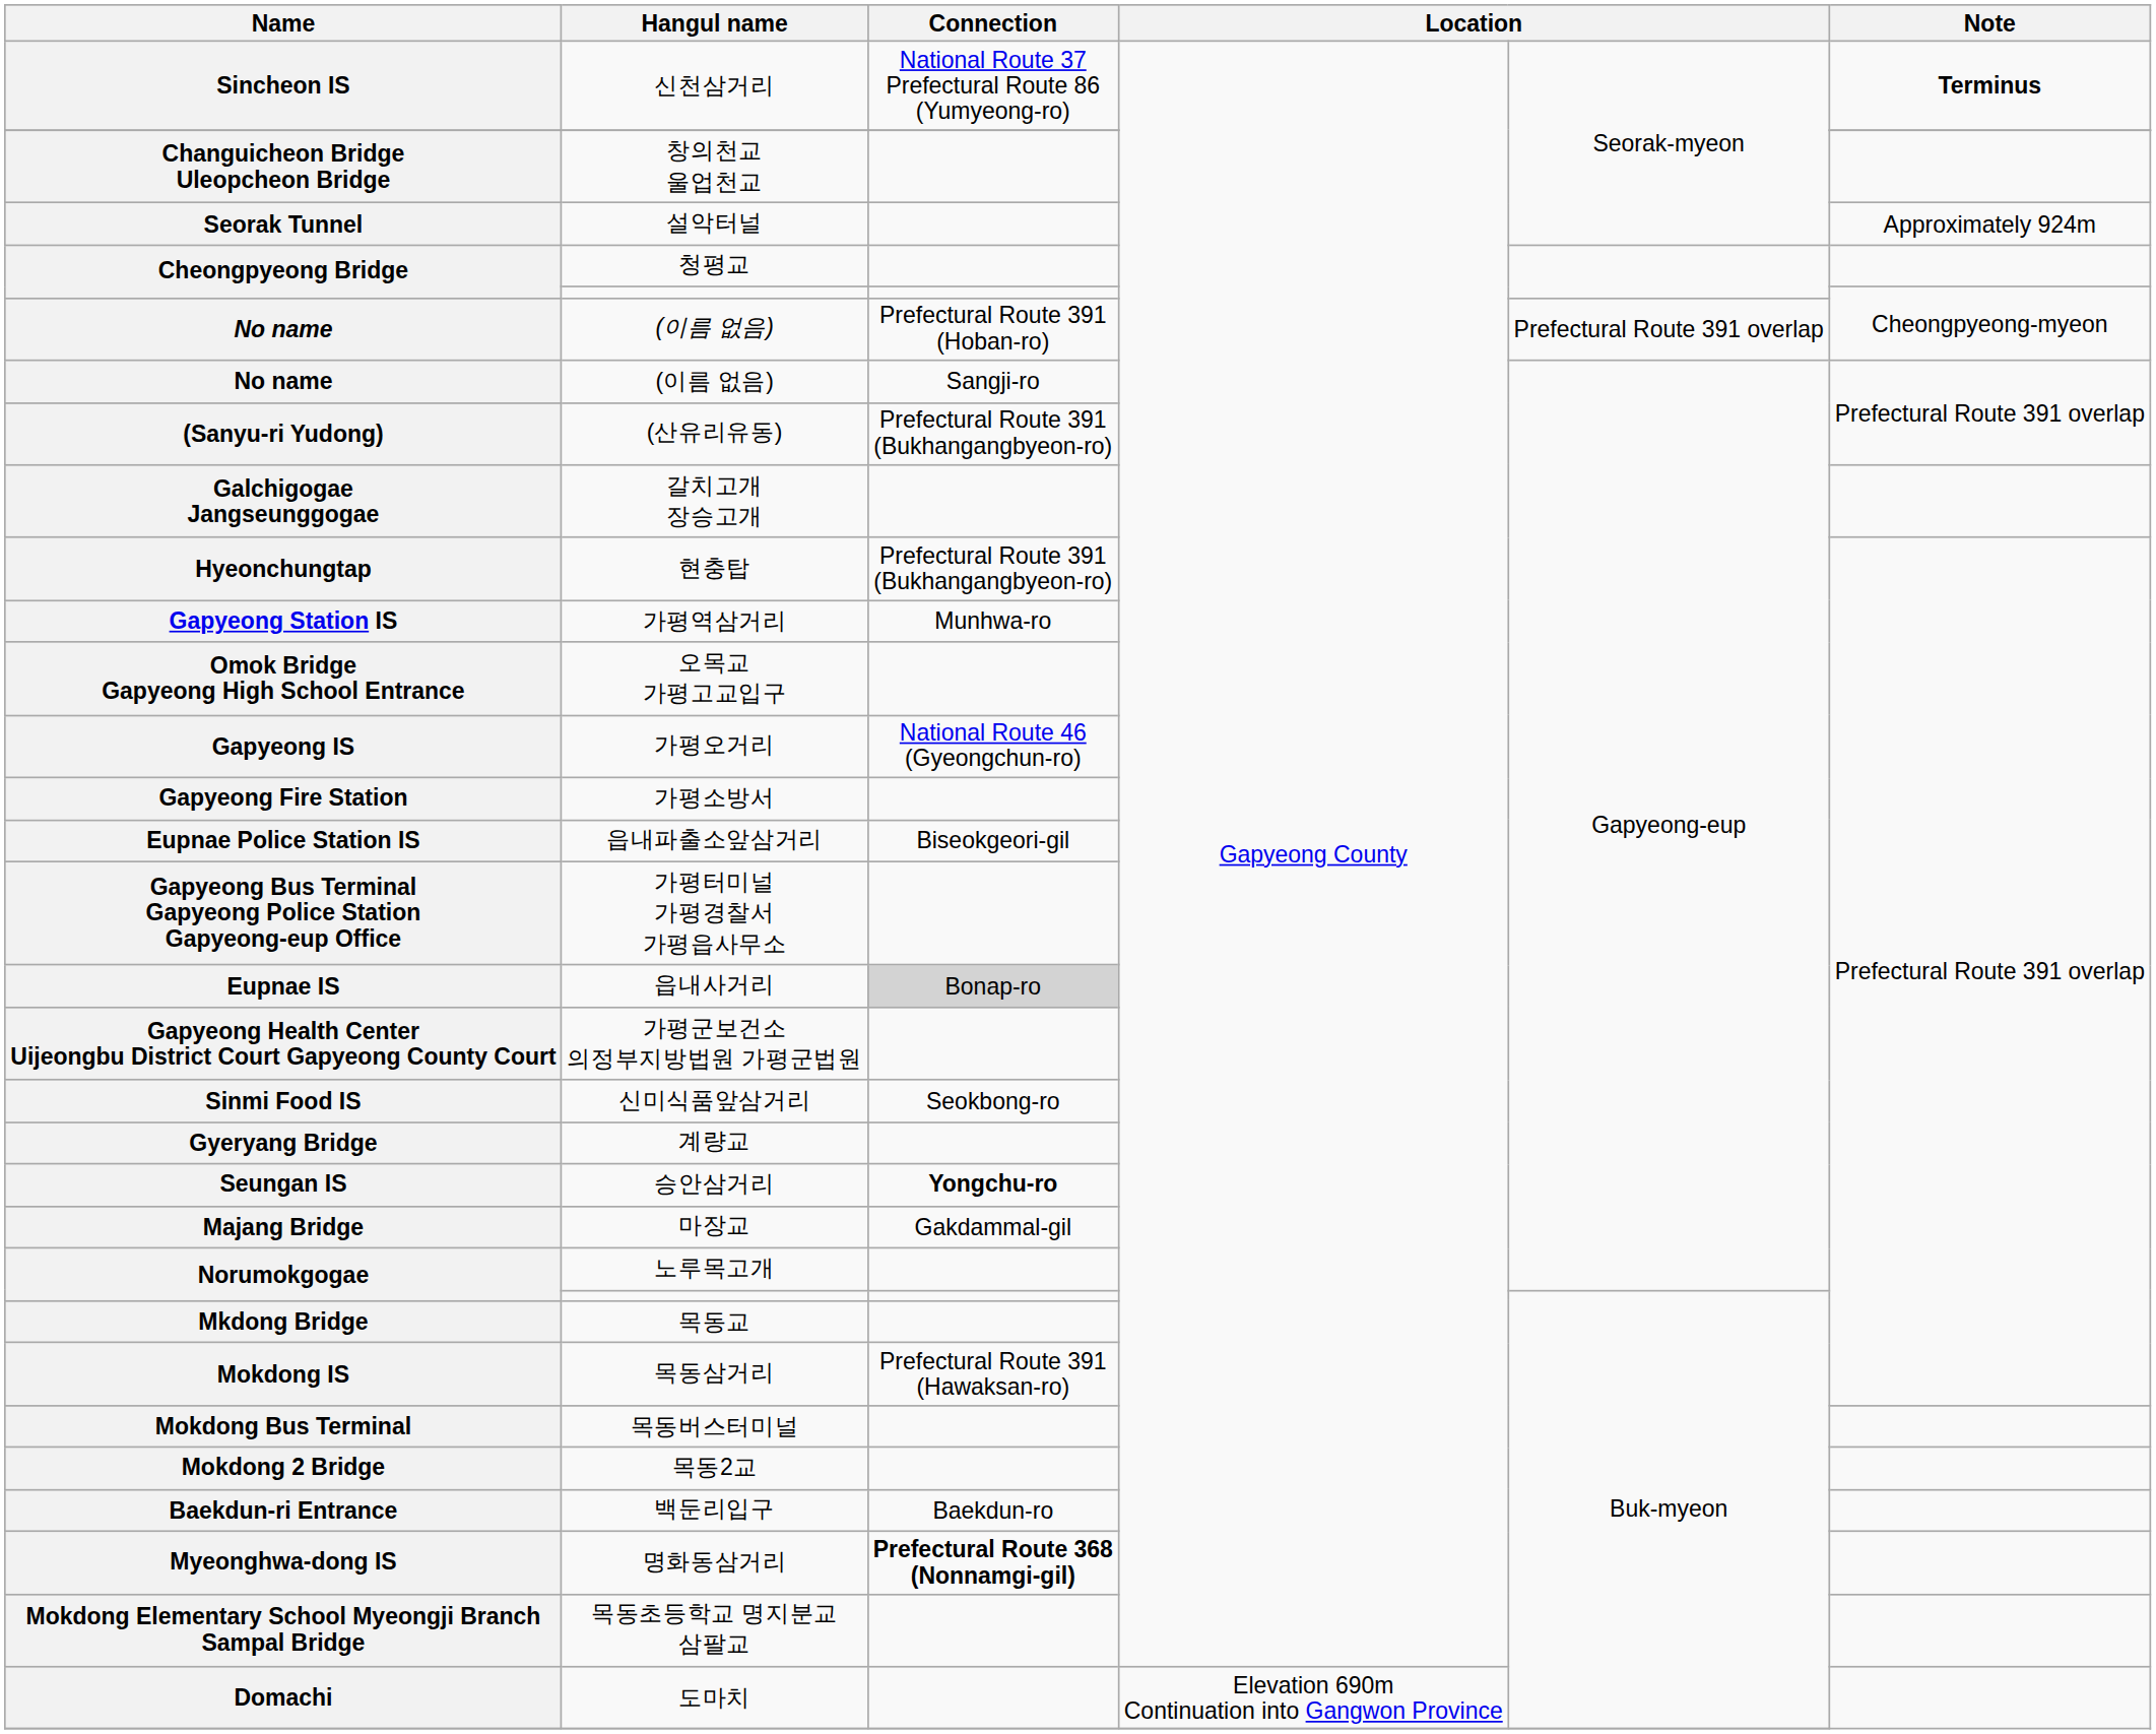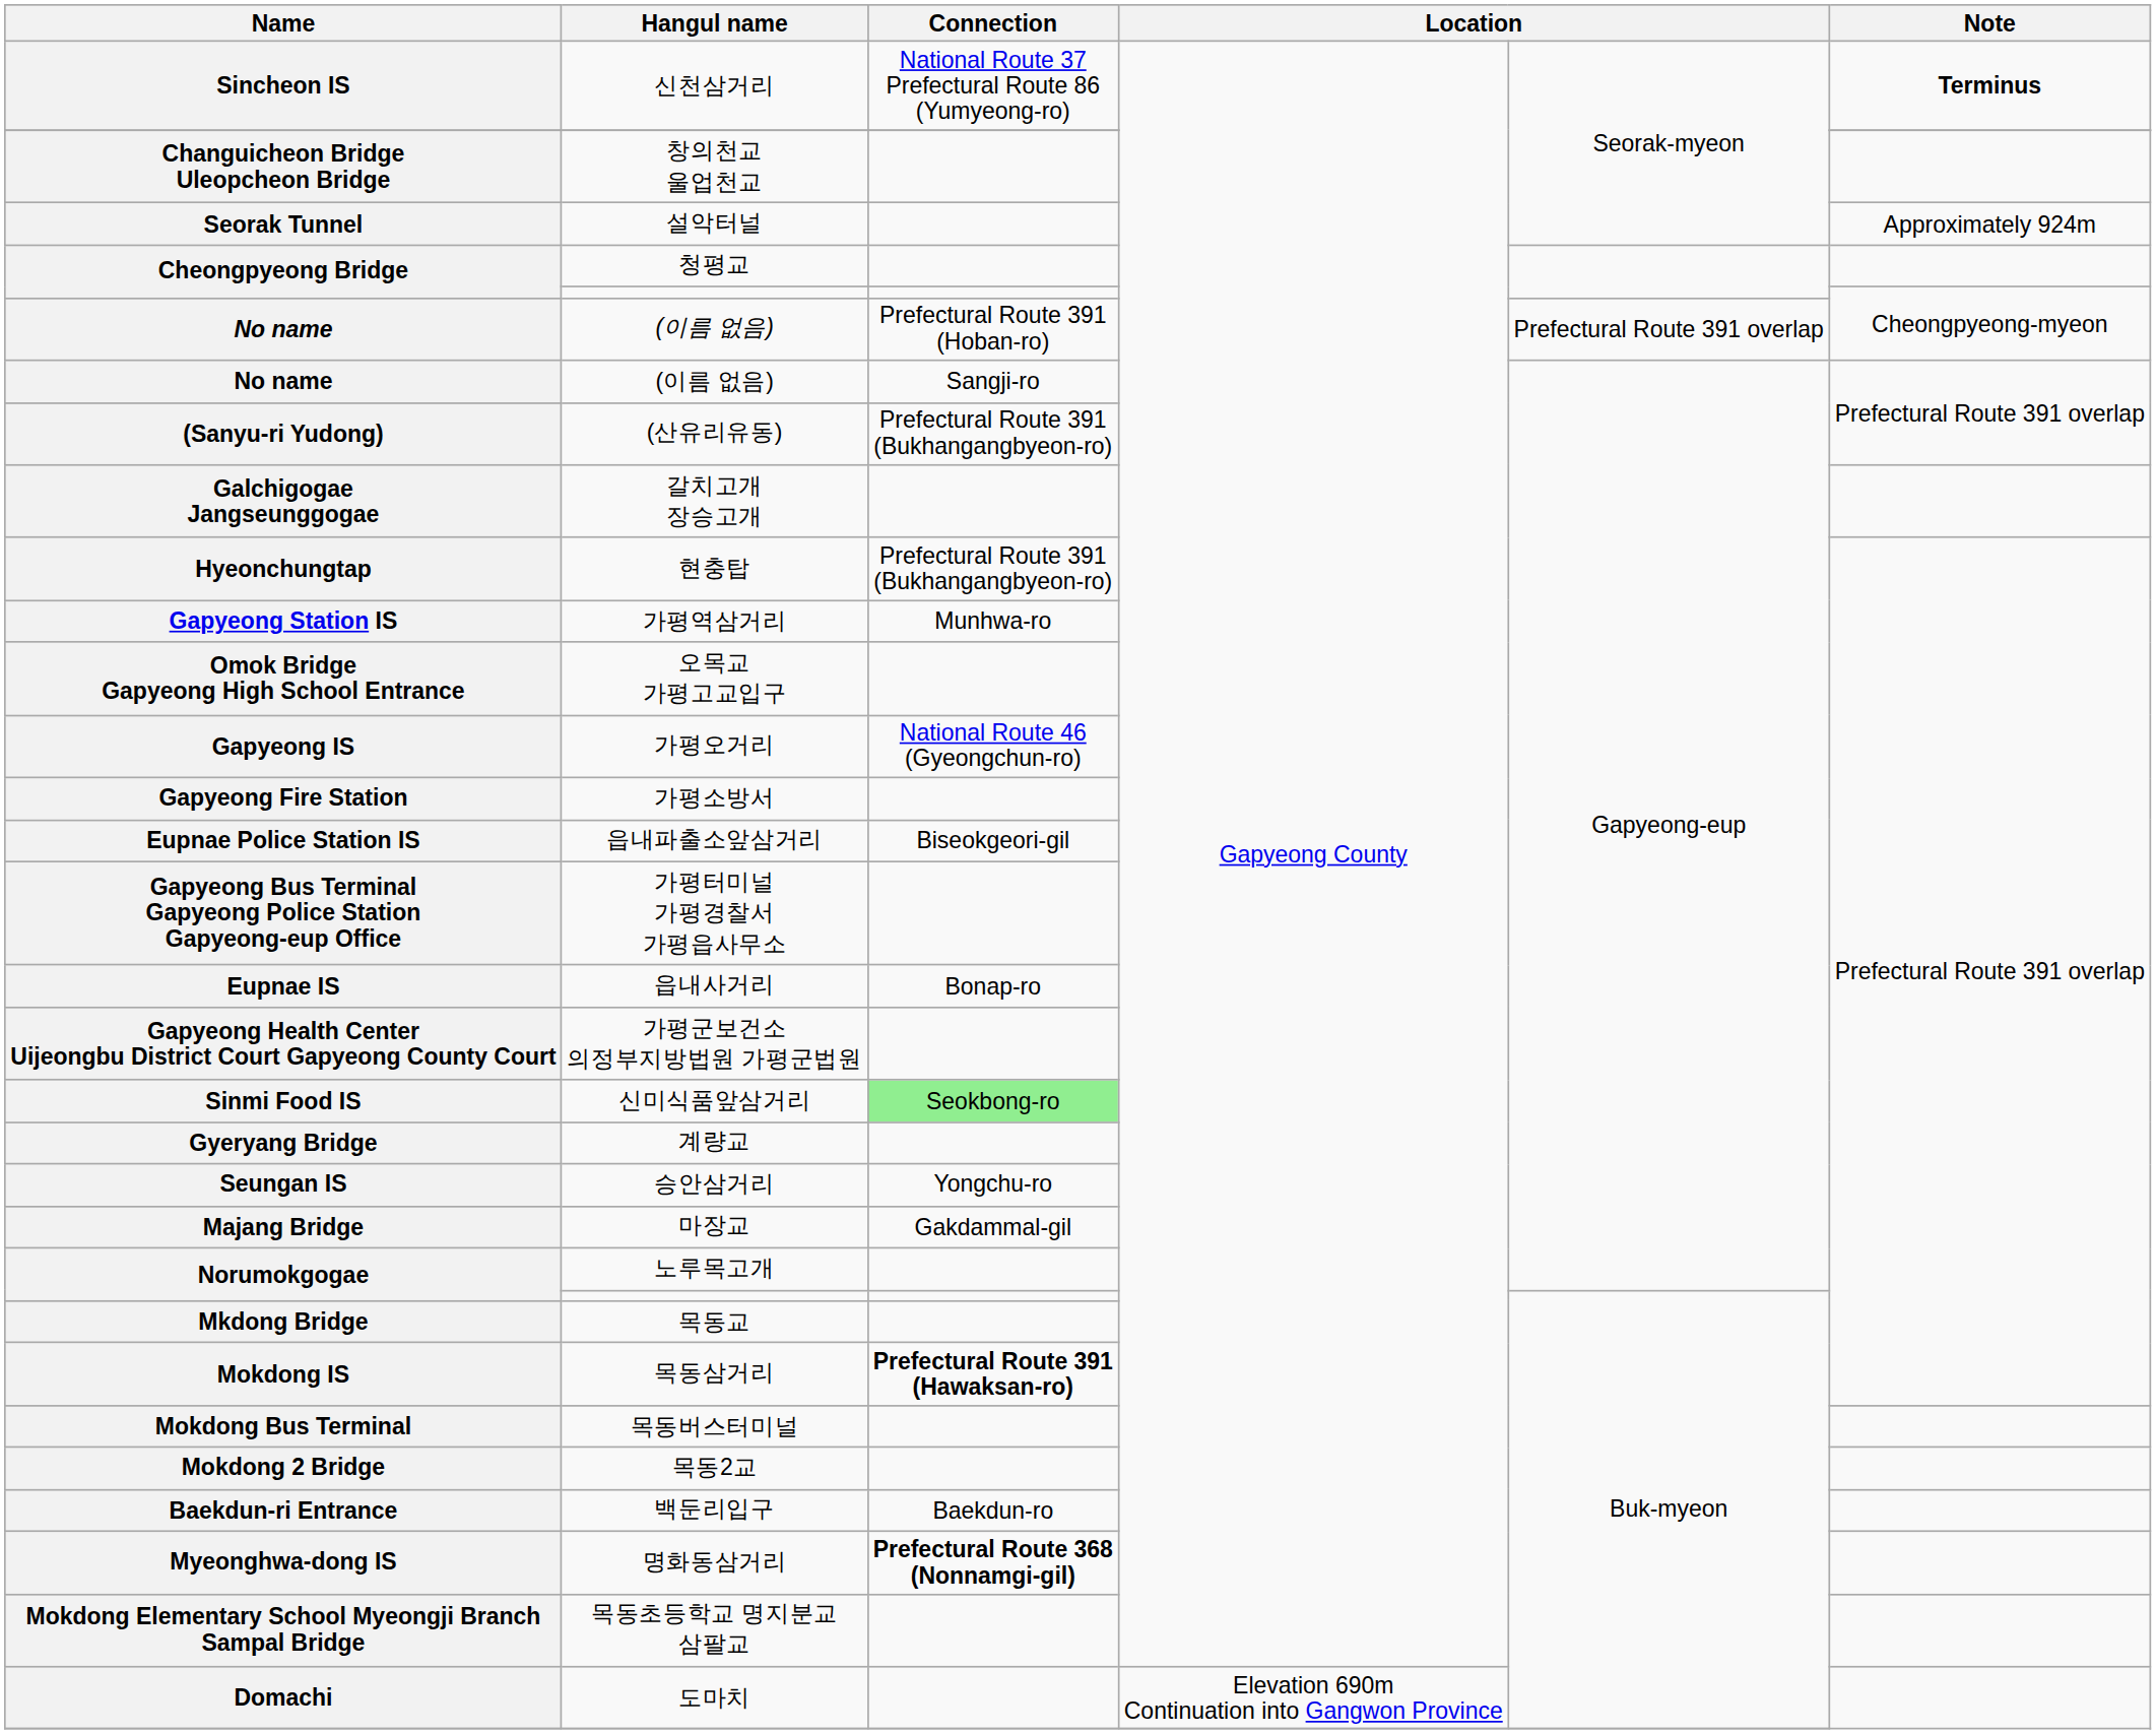읍내사거리 | Connection: lightgrey background -> no background
신미식품앞삼거리 | Connection: no background -> lightgreen background
승안삼거리 | Connection: bold -> normal
목동삼거리 | Connection: normal -> bold
